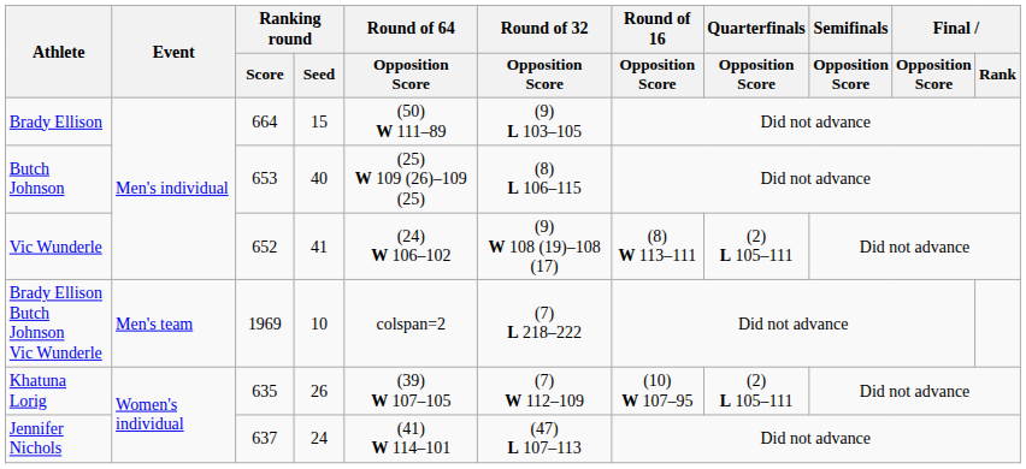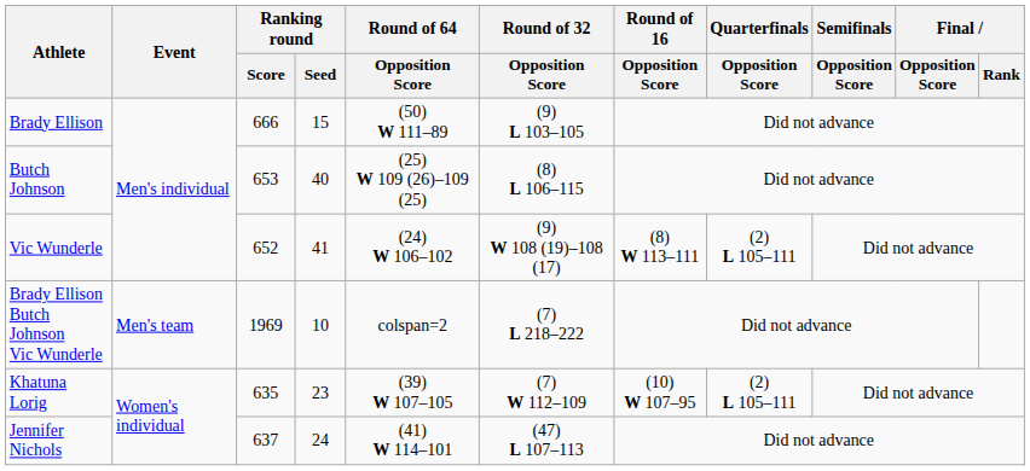Brady Ellison | Ranking round / Score: 664 -> 666
Khatuna Lorig | Ranking round / Seed: 26 -> 23
